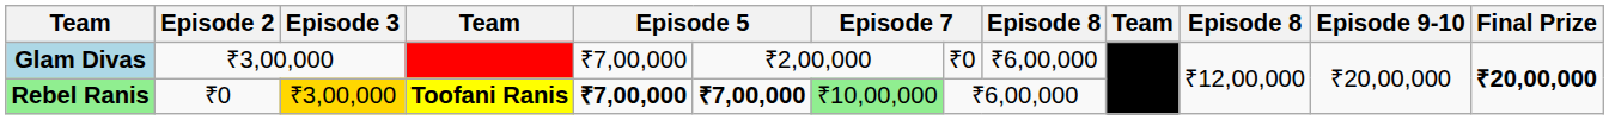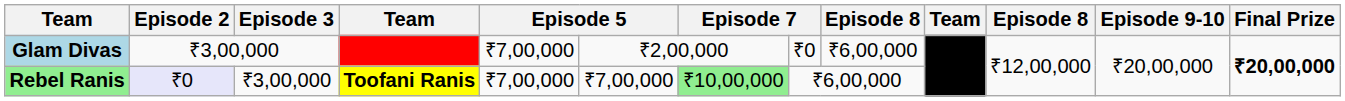Rebel Ranis | Episode 2: no background -> lavender background
Rebel Ranis | Episode 3: gold background -> no background
Rebel Ranis | column 5: bold -> normal
Rebel Ranis | column 6: bold -> normal
